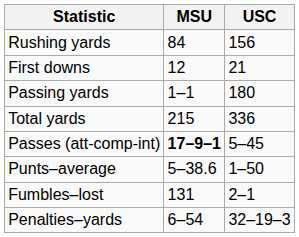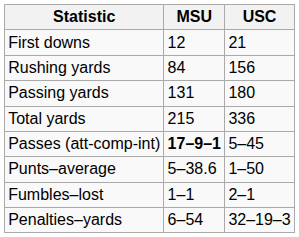rows swapped: First downs <-> Rushing yards
Passing yards | MSU: 1–1 -> 131
Fumbles–lost | MSU: 131 -> 1–1
